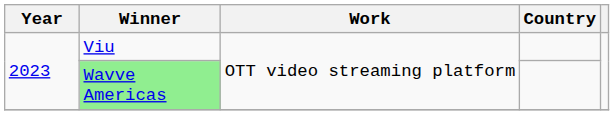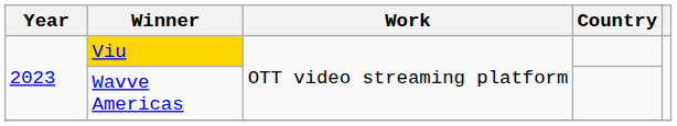Viu | Winner: no background -> gold background
Wavve Americas | Winner: lightgreen background -> no background
